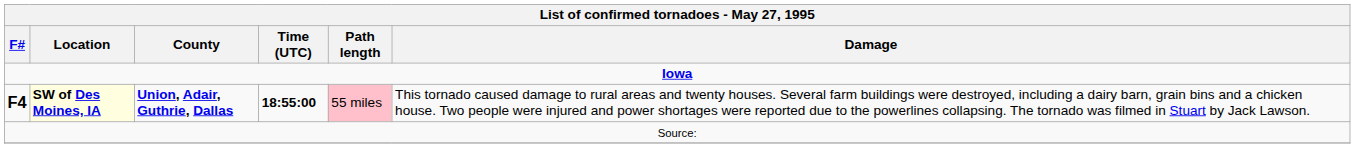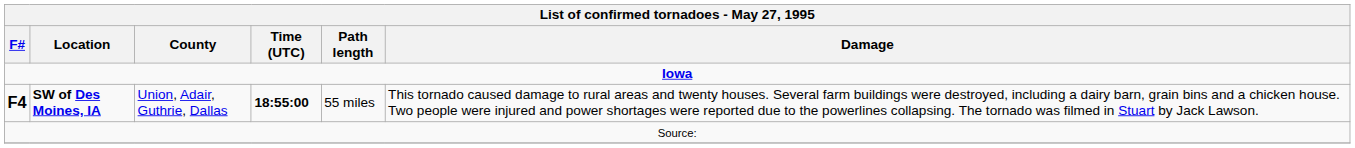F4 | List of confirmed tornadoes - May 27, 1995 / Location: lightyellow background -> no background
F4 | List of confirmed tornadoes - May 27, 1995 / County: bold -> normal
F4 | List of confirmed tornadoes - May 27, 1995 / Path length: pink background -> no background
